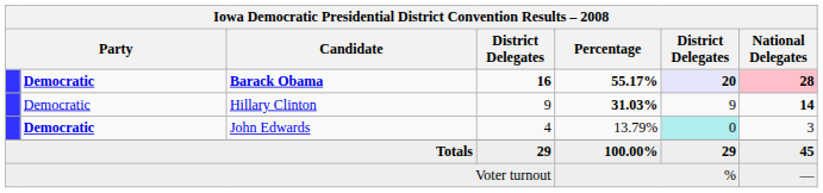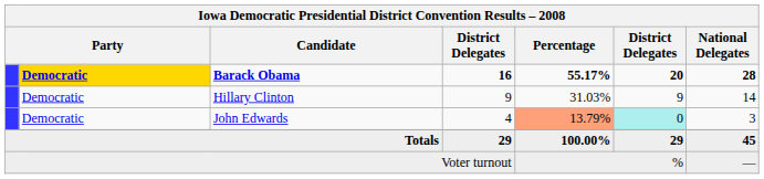Barack Obama | column 2: no background -> gold background
Barack Obama | column 6: lavender background -> no background
Barack Obama | National Delegates: pink background -> no background
Hillary Clinton | Percentage: bold -> normal
Hillary Clinton | National Delegates: bold -> normal
John Edwards | column 2: bold -> normal
John Edwards | Percentage: no background -> lightsalmon background
